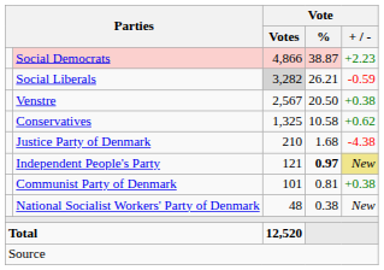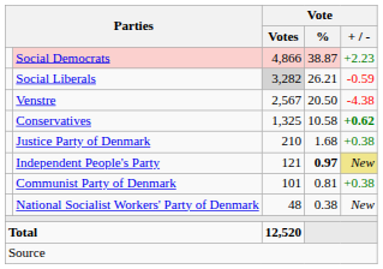Venstre | Vote / + / -: +0.38 -> -4.38
Conservatives | Vote / + / -: normal -> bold
Justice Party of Denmark | Vote / + / -: -4.38 -> +0.38
